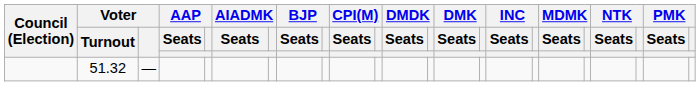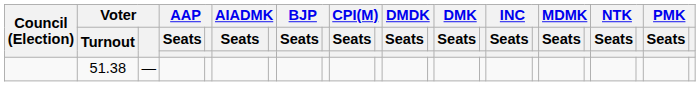row 4 | Voter / Turnout: 51.32 -> 51.38
